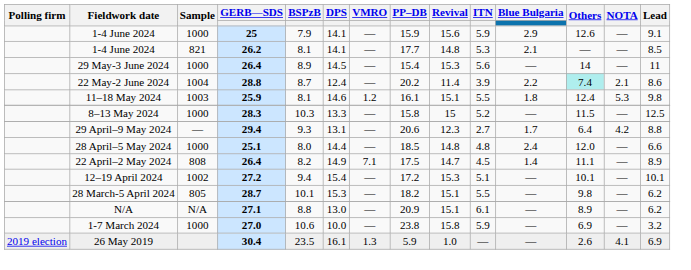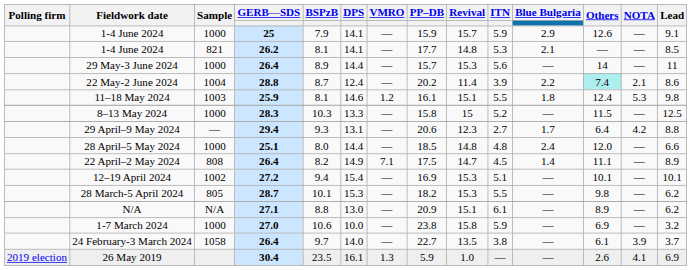1-4 June 2024 / 25 | Revival: 15.6 -> 15.7
29 May-3 June 2024 | DPS: 14.5 -> 14.4
29 May-3 June 2024 | PP–DB: 15.4 -> 15.7
12–19 April 2024 | PP–DB: 17.2 -> 16.9
28 March-5 April 2024 | Revival: 15.1 -> 15.3
+ row: 24 February-3 March 2024 | 1058 | 26.4 | 9.7 | 14.0 | — | 22.7 | 13.5 | 3.8 | — | 6.1 | 3.9 | 3.7
